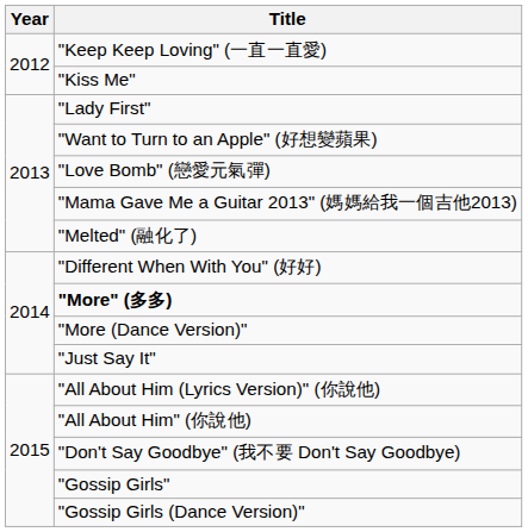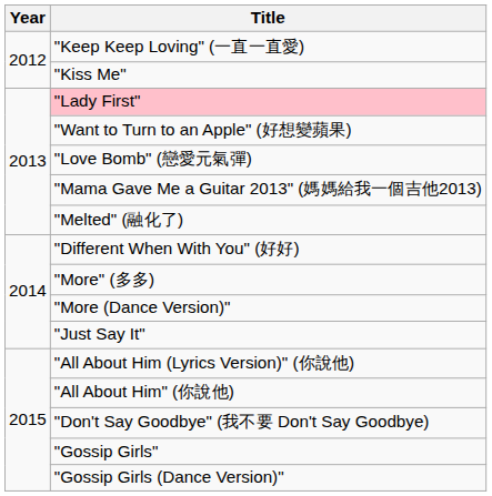"Lady First" | Title: no background -> pink background
"More" (多多) | Title: bold -> normal
